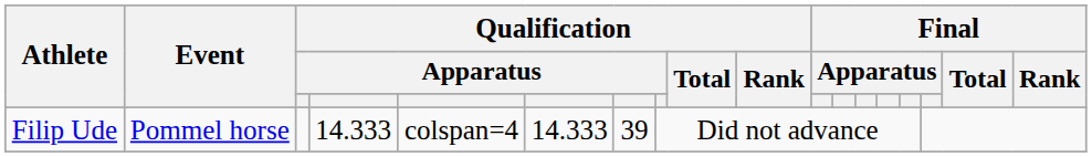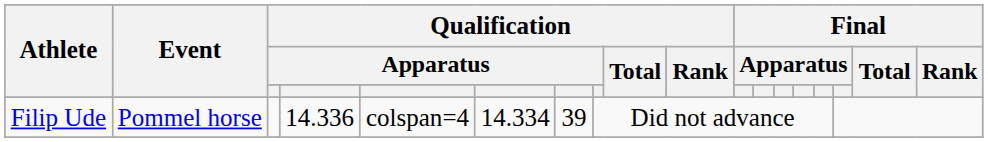Filip Ude | column 4: 14.333 -> 14.336
Filip Ude | column 6: 14.333 -> 14.334
